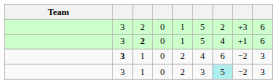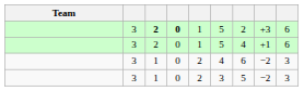row 2 | column 3: normal -> bold
row 2 | column 4: normal -> bold
row 3 | column 3: bold -> normal
row 4 | column 2: bold -> normal
row 5 | column 7: paleturquoise background -> no background
